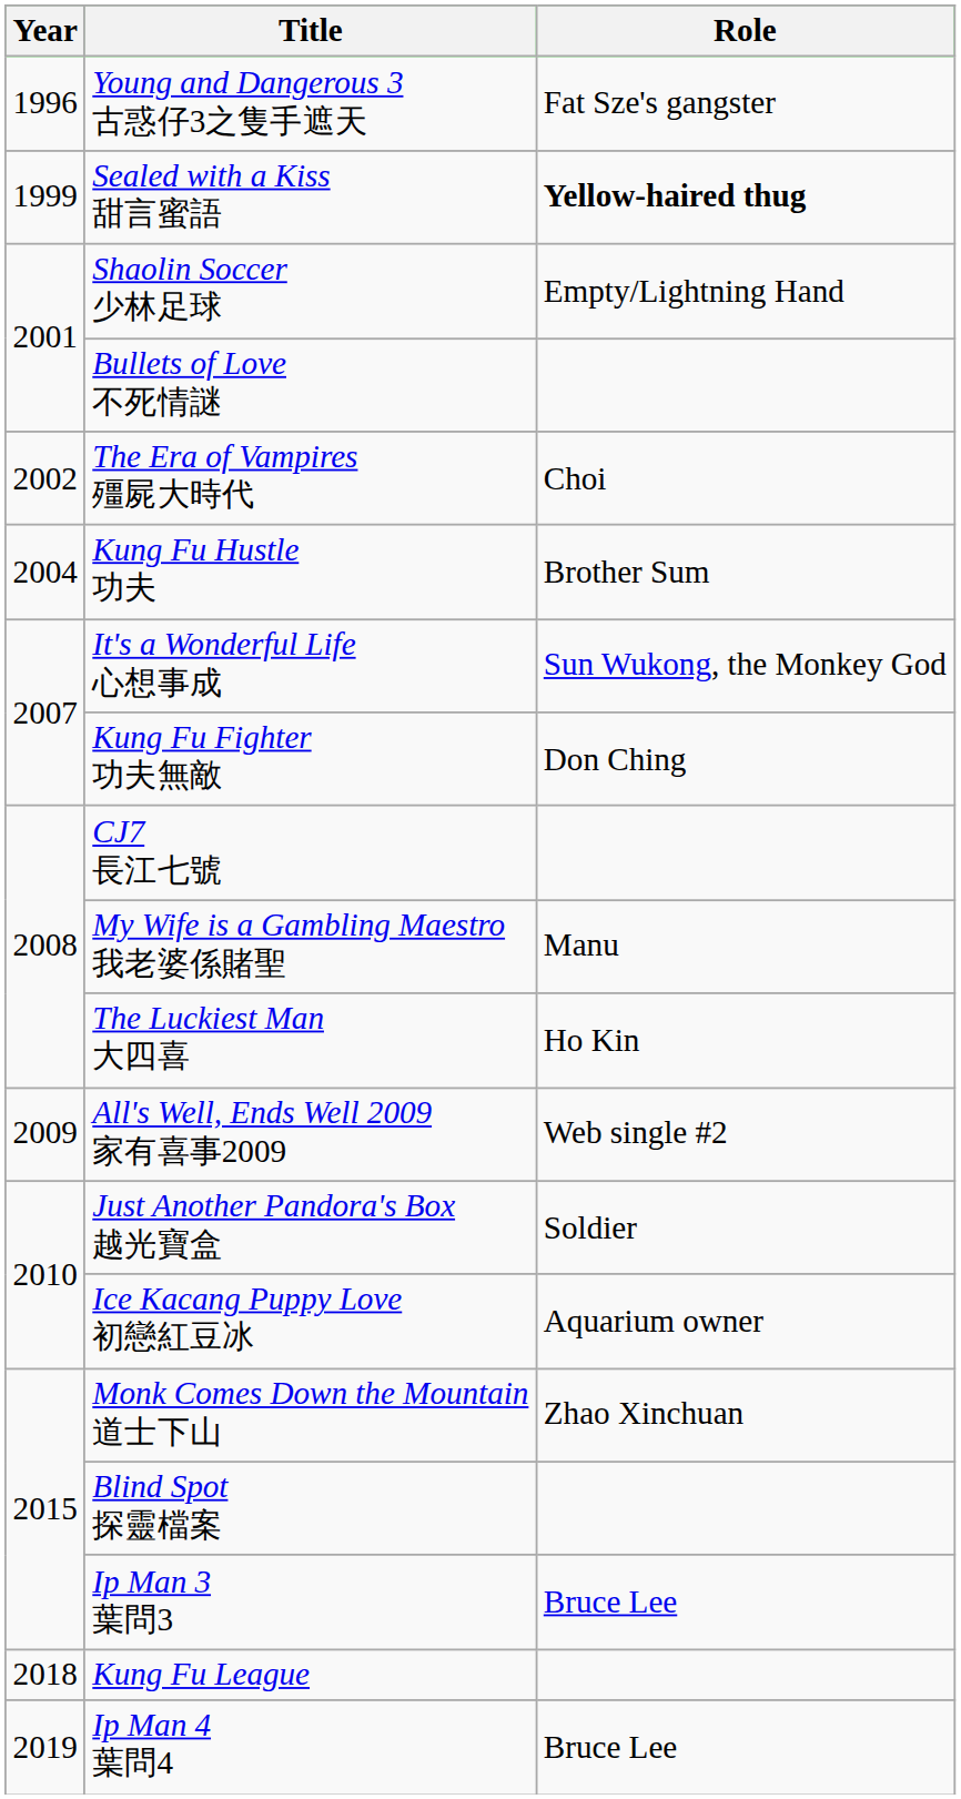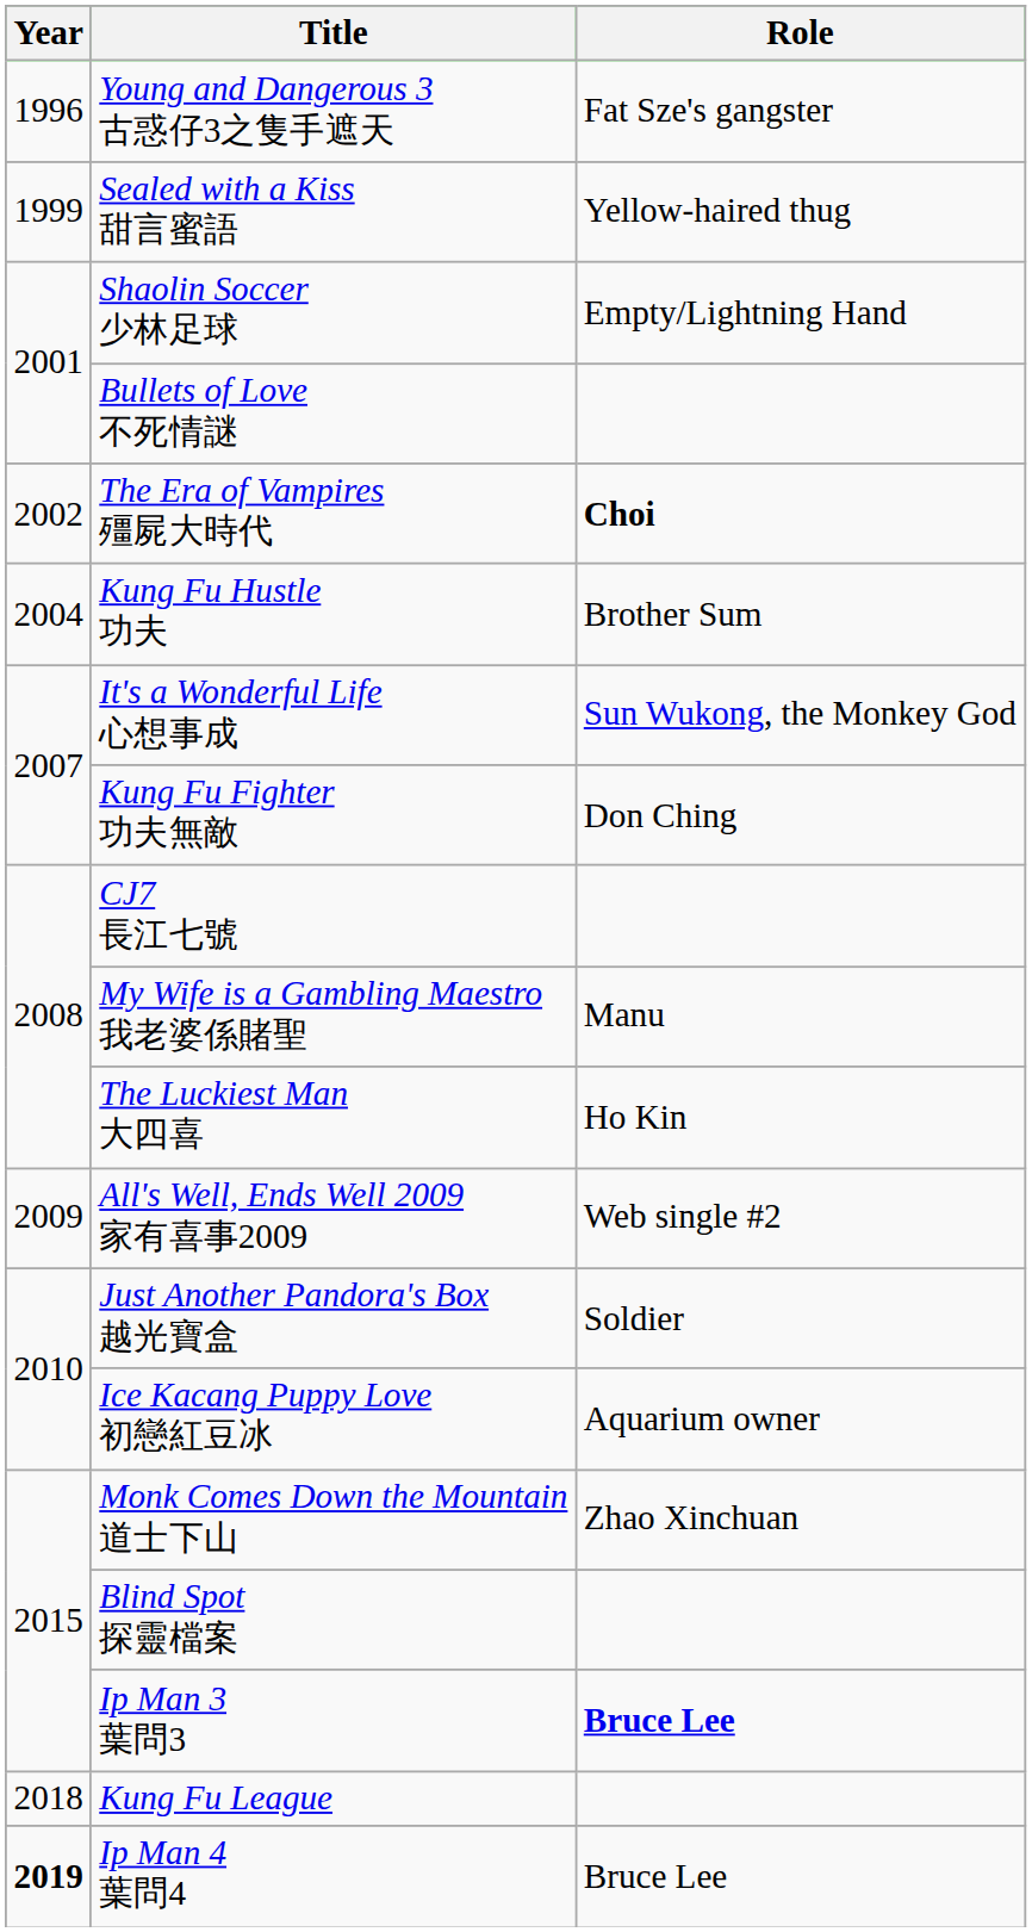Sealed with a Kiss 甜言蜜語 | Role: bold -> normal
The Era of Vampires 殭屍大時代 | Role: normal -> bold
Ip Man 3 葉問3 | Role: normal -> bold
Ip Man 4 葉問4 | Year: normal -> bold
